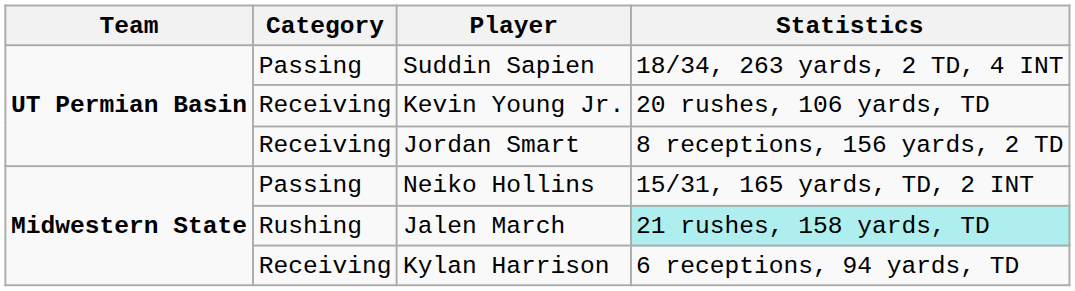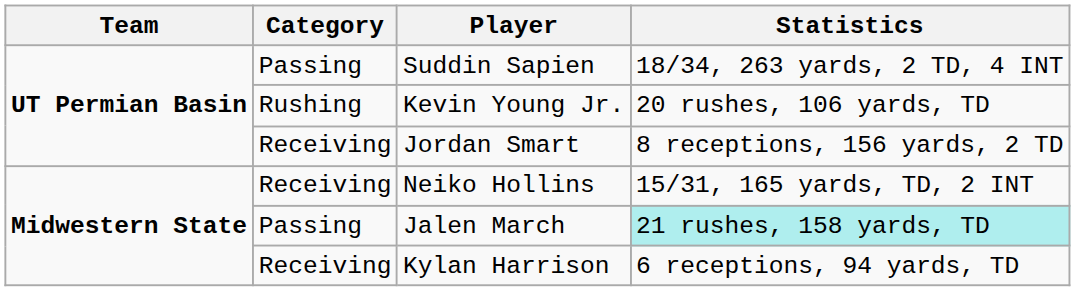Kevin Young Jr. | Category: Receiving -> Rushing
Neiko Hollins | Category: Passing -> Receiving
Jalen March | Category: Rushing -> Passing
